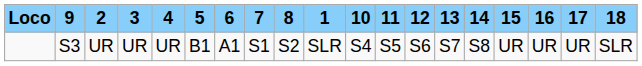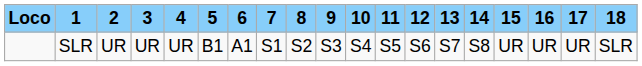columns swapped: 1 <-> 9
